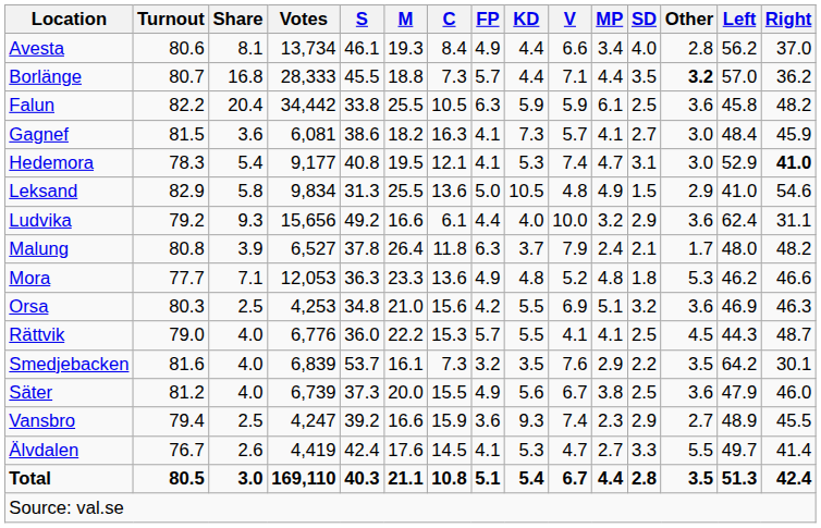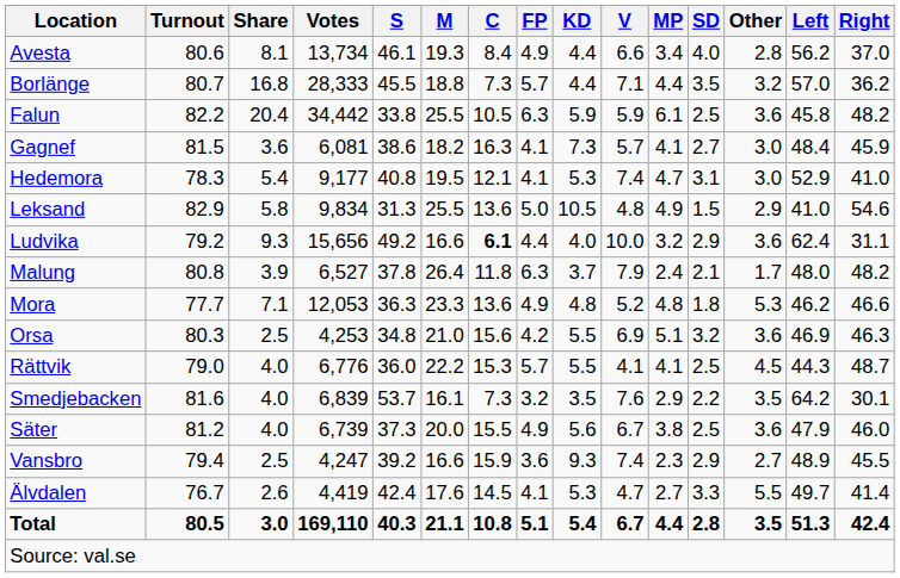Borlänge | Other: bold -> normal
Hedemora | Right: bold -> normal
Ludvika | C: normal -> bold
